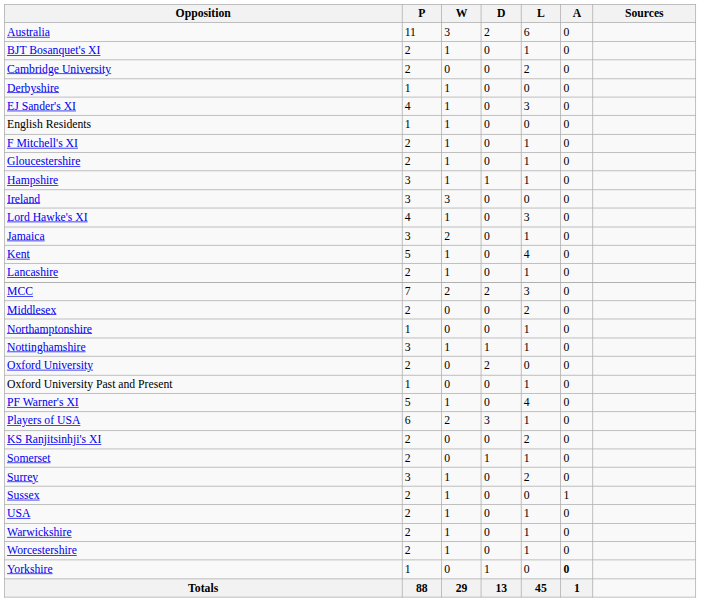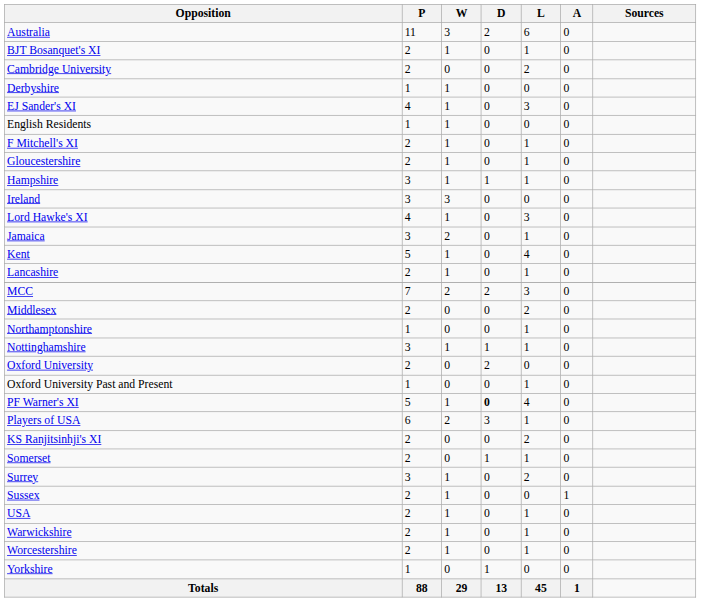PF Warner's XI | D: normal -> bold
Yorkshire | A: bold -> normal
